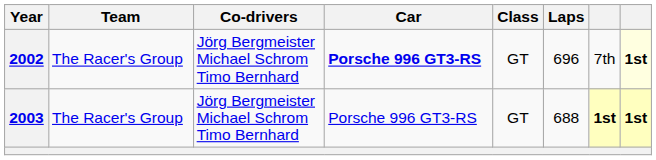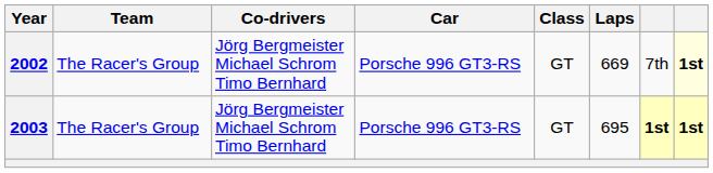2002 | Car: bold -> normal
2002 | Laps: 696 -> 669
2003 | Laps: 688 -> 695
